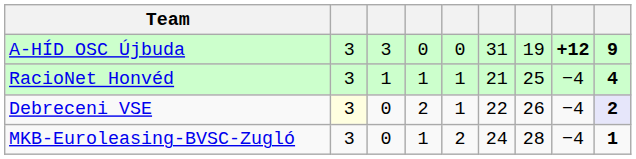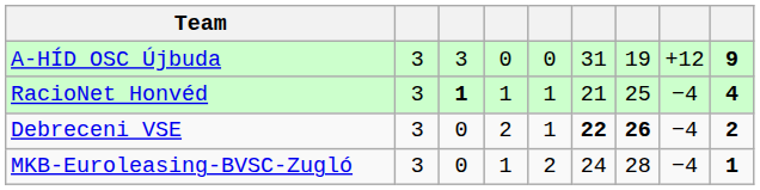A-HÍD OSC Újbuda | column 8: bold -> normal
RacioNet Honvéd | column 3: normal -> bold
Debreceni VSE | column 2: lightyellow background -> no background
Debreceni VSE | column 6: normal -> bold
Debreceni VSE | column 7: normal -> bold
Debreceni VSE | column 9: lavender background -> no background
